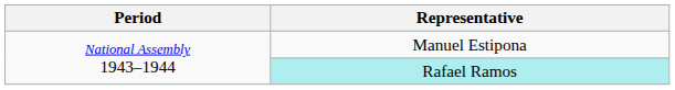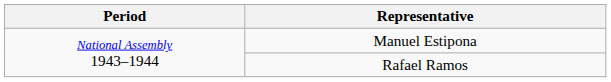Rafael Ramos | Representative: paleturquoise background -> no background
